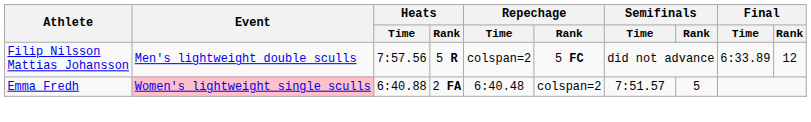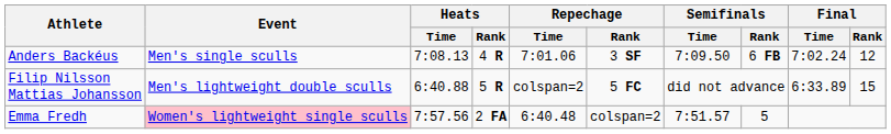+ row: Anders Backéus | Men's single sculls | 7:08.13 | 4 R | 7:01.06 | 3 SF | 7:09.50 | 6 FB | 7:02.24 | 12
Filip Nilsson Mattias Johansson | Heats / Time: 7:57.56 -> 6:40.88
Filip Nilsson Mattias Johansson | Final / Rank: 12 -> 15
Emma Fredh | Heats / Time: 6:40.88 -> 7:57.56
